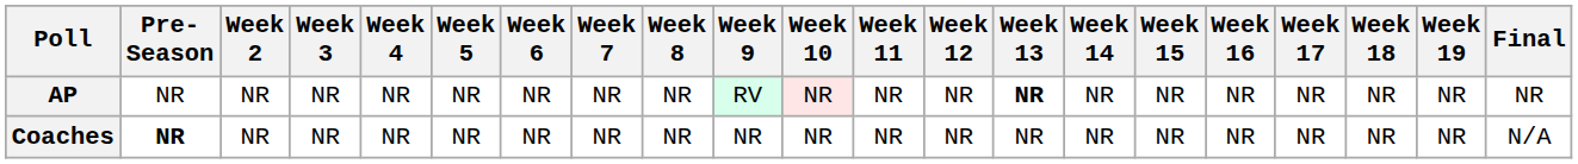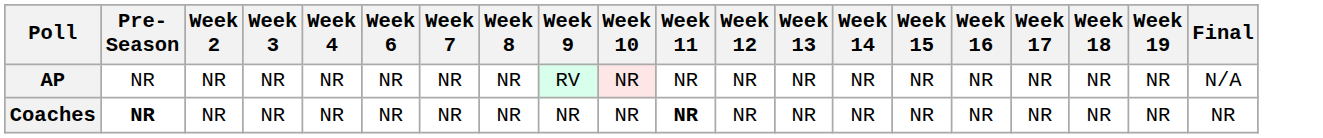- column: Week 5 | NR | NR
AP | Week 13: bold -> normal
AP | Final: NR -> N/A
Coaches | Week 11: normal -> bold
Coaches | Final: N/A -> NR
